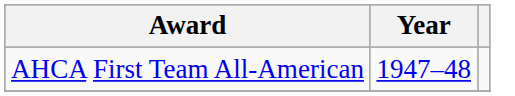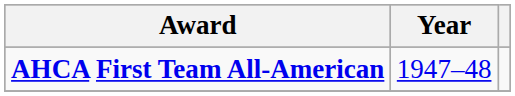row 2 | Award: normal -> bold
